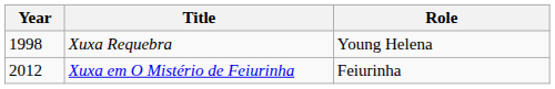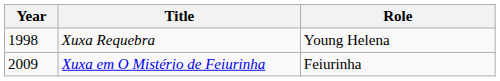Xuxa em O Mistério de Feiurinha | Year: 2012 -> 2009
